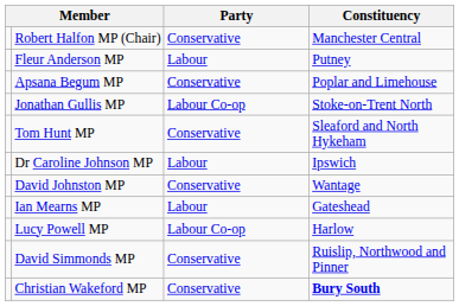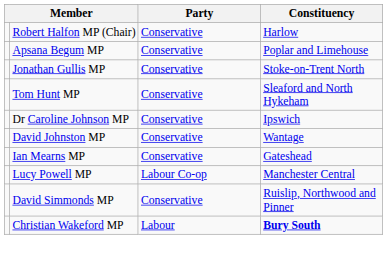Robert Halfon MP (Chair) | Constituency: Manchester Central -> Harlow
- row: Fleur Anderson MP | Labour | Putney
Jonathan Gullis MP | Party: Labour Co-op -> Conservative
Dr Caroline Johnson MP | Party: Labour -> Conservative
Ian Mearns MP | Party: Labour -> Conservative
Lucy Powell MP | Constituency: Harlow -> Manchester Central
Christian Wakeford MP | Party: Conservative -> Labour
